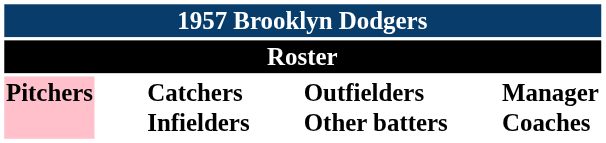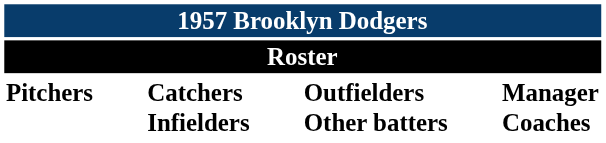Pitchers | column 1: pink background -> no background
